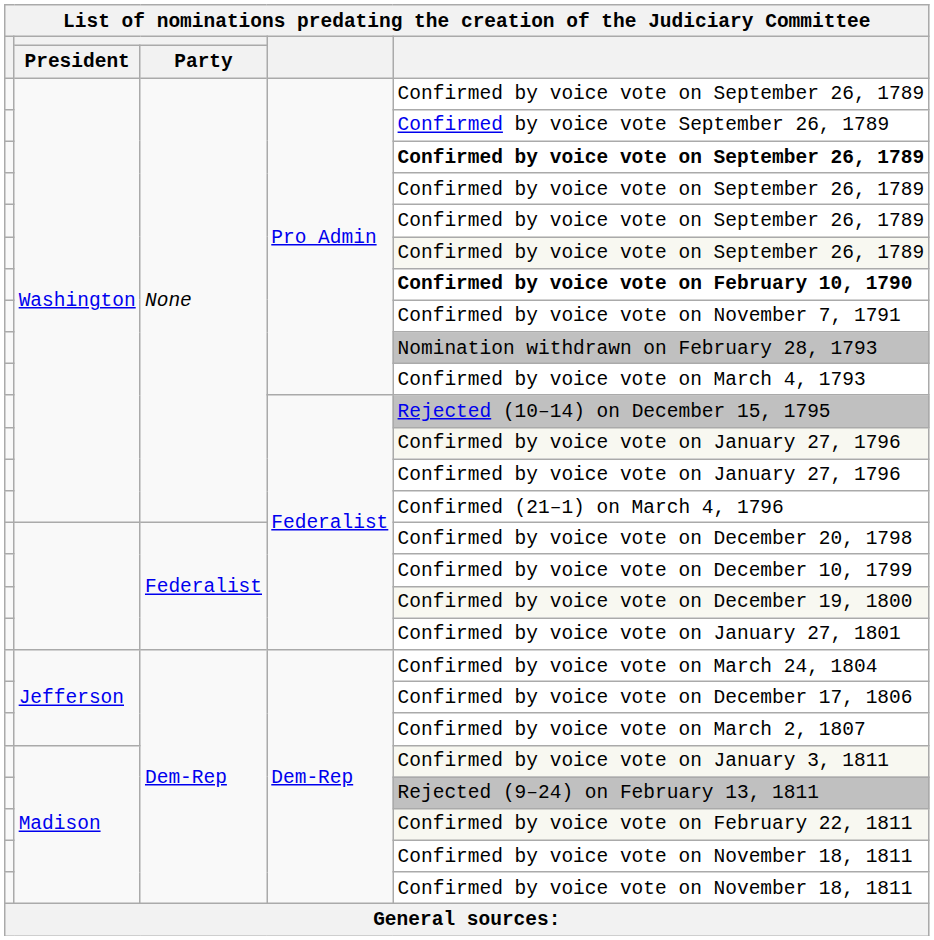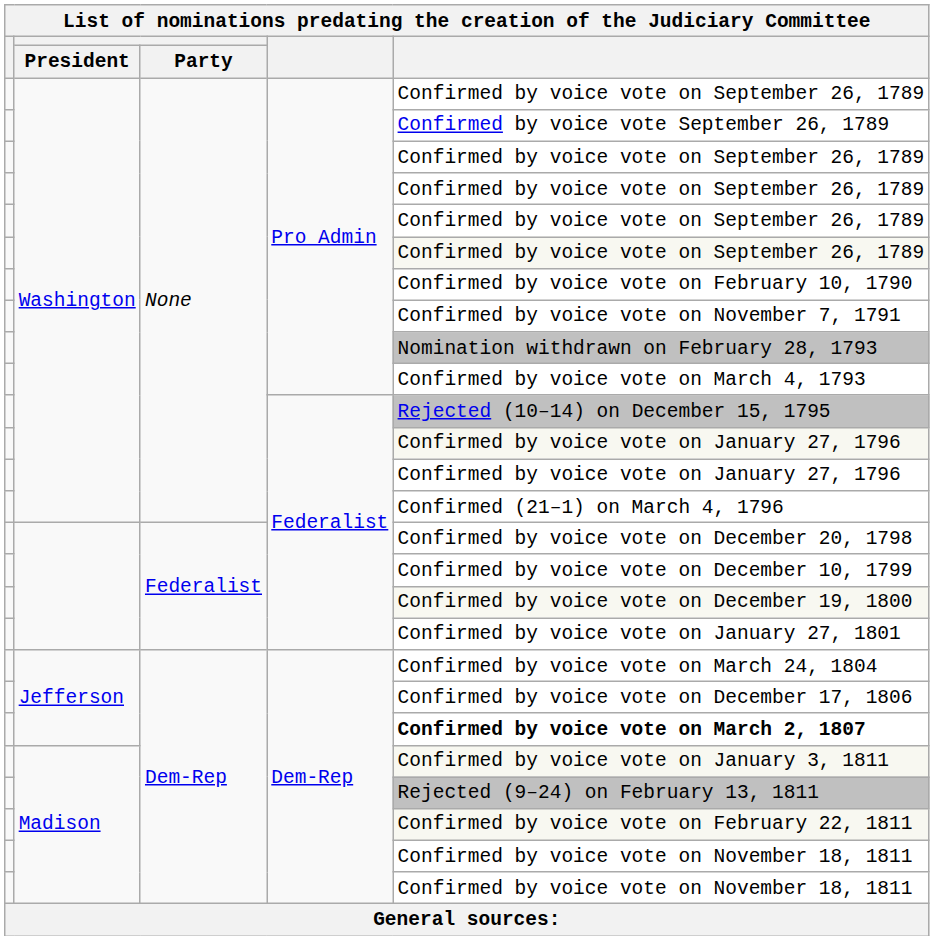row 6 | column 5: bold -> normal
row 10 | column 5: bold -> normal
row 24 | column 5: normal -> bold
